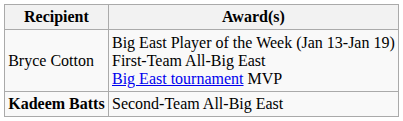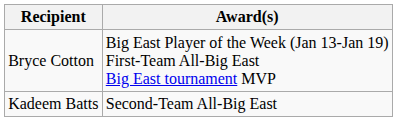row 3 | Recipient: bold -> normal
